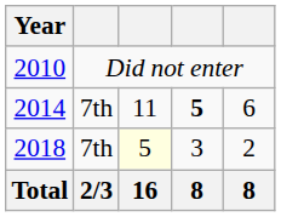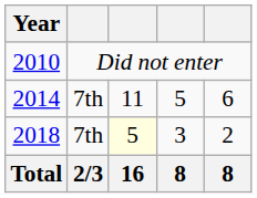2014 | column 4: bold -> normal
